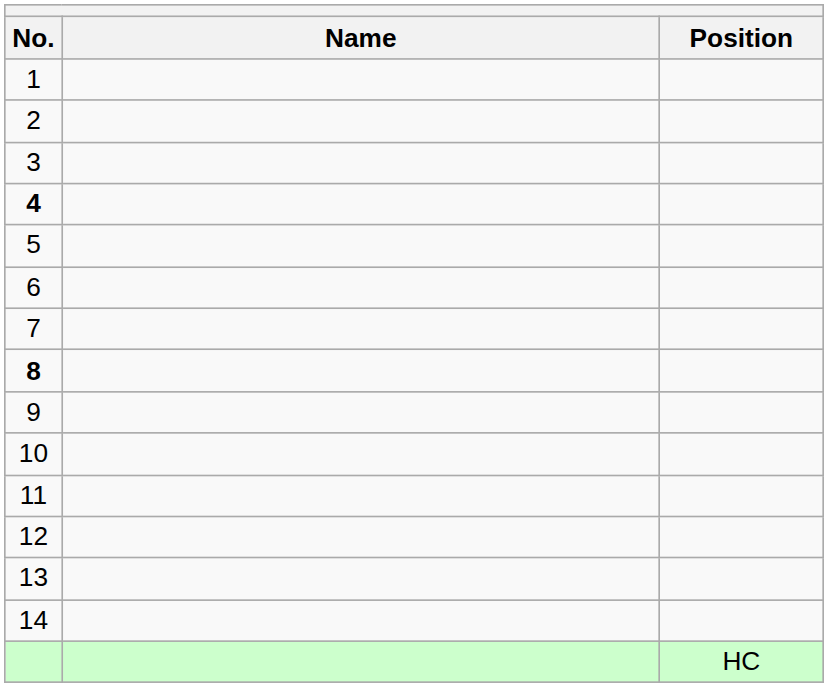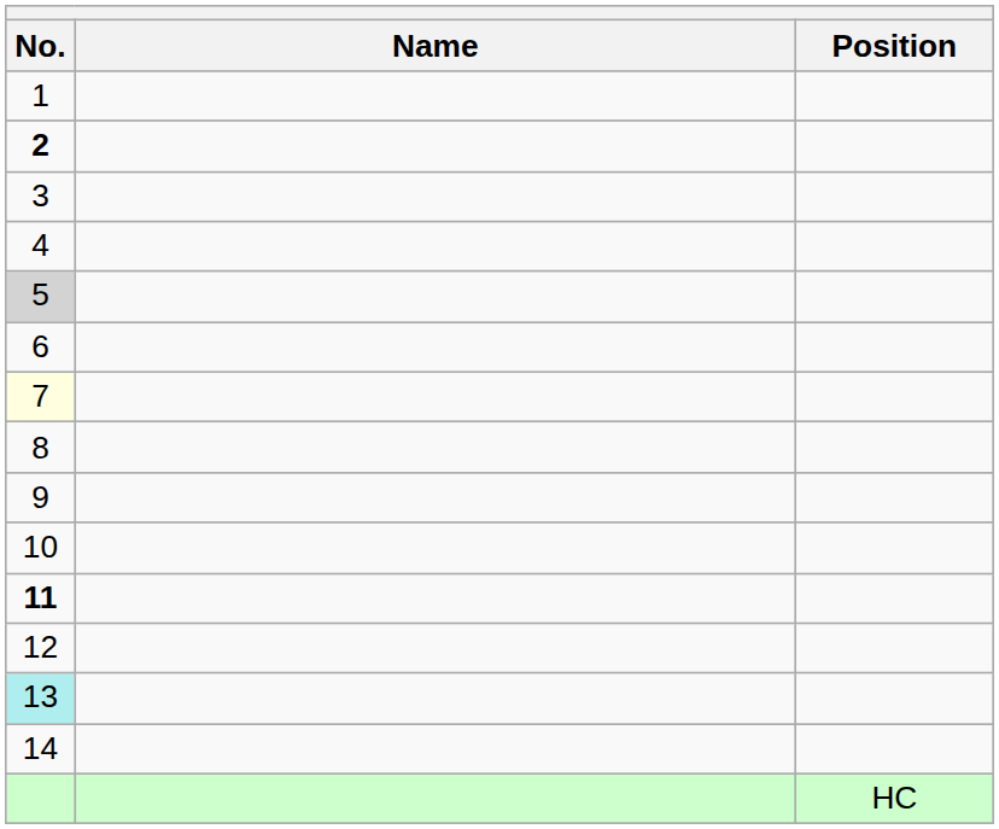2 | No.: normal -> bold
4 | No.: bold -> normal
5 | No.: no background -> lightgrey background
7 | No.: no background -> lightyellow background
8 | No.: bold -> normal
11 | No.: normal -> bold
13 | No.: no background -> paleturquoise background
